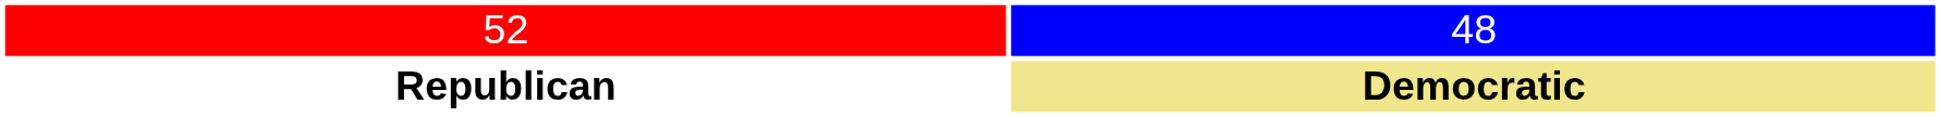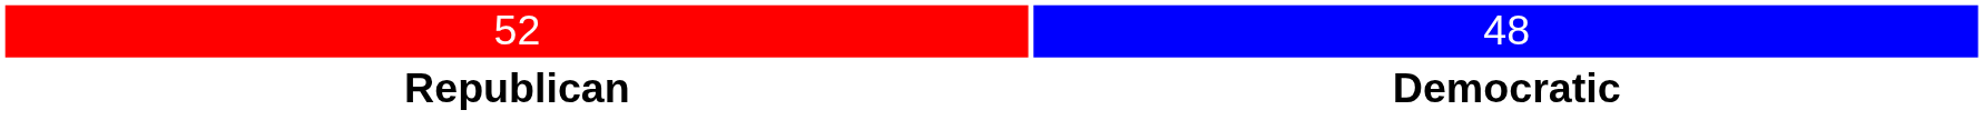Republican | column 2: khaki background -> no background
